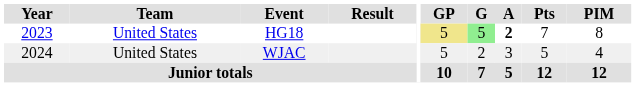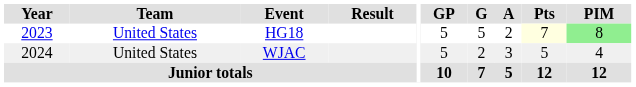HG18 | GP: khaki background -> no background
HG18 | G: lightgreen background -> no background
HG18 | A: bold -> normal
HG18 | Pts: no background -> lightyellow background
HG18 | PIM: no background -> lightgreen background
